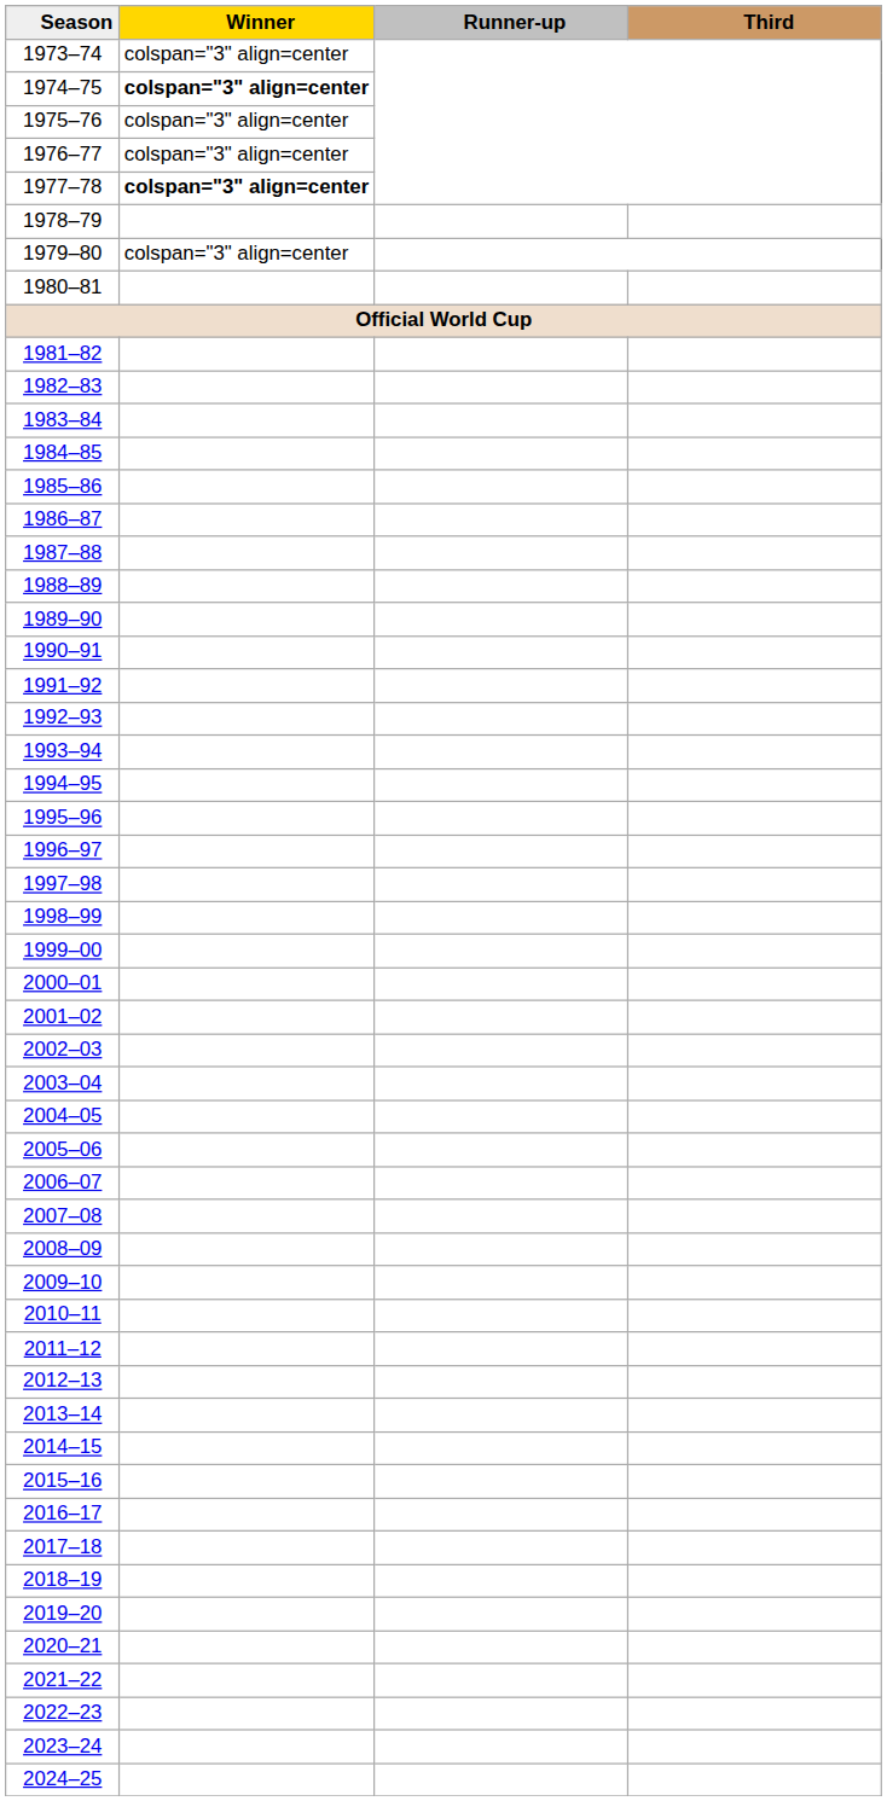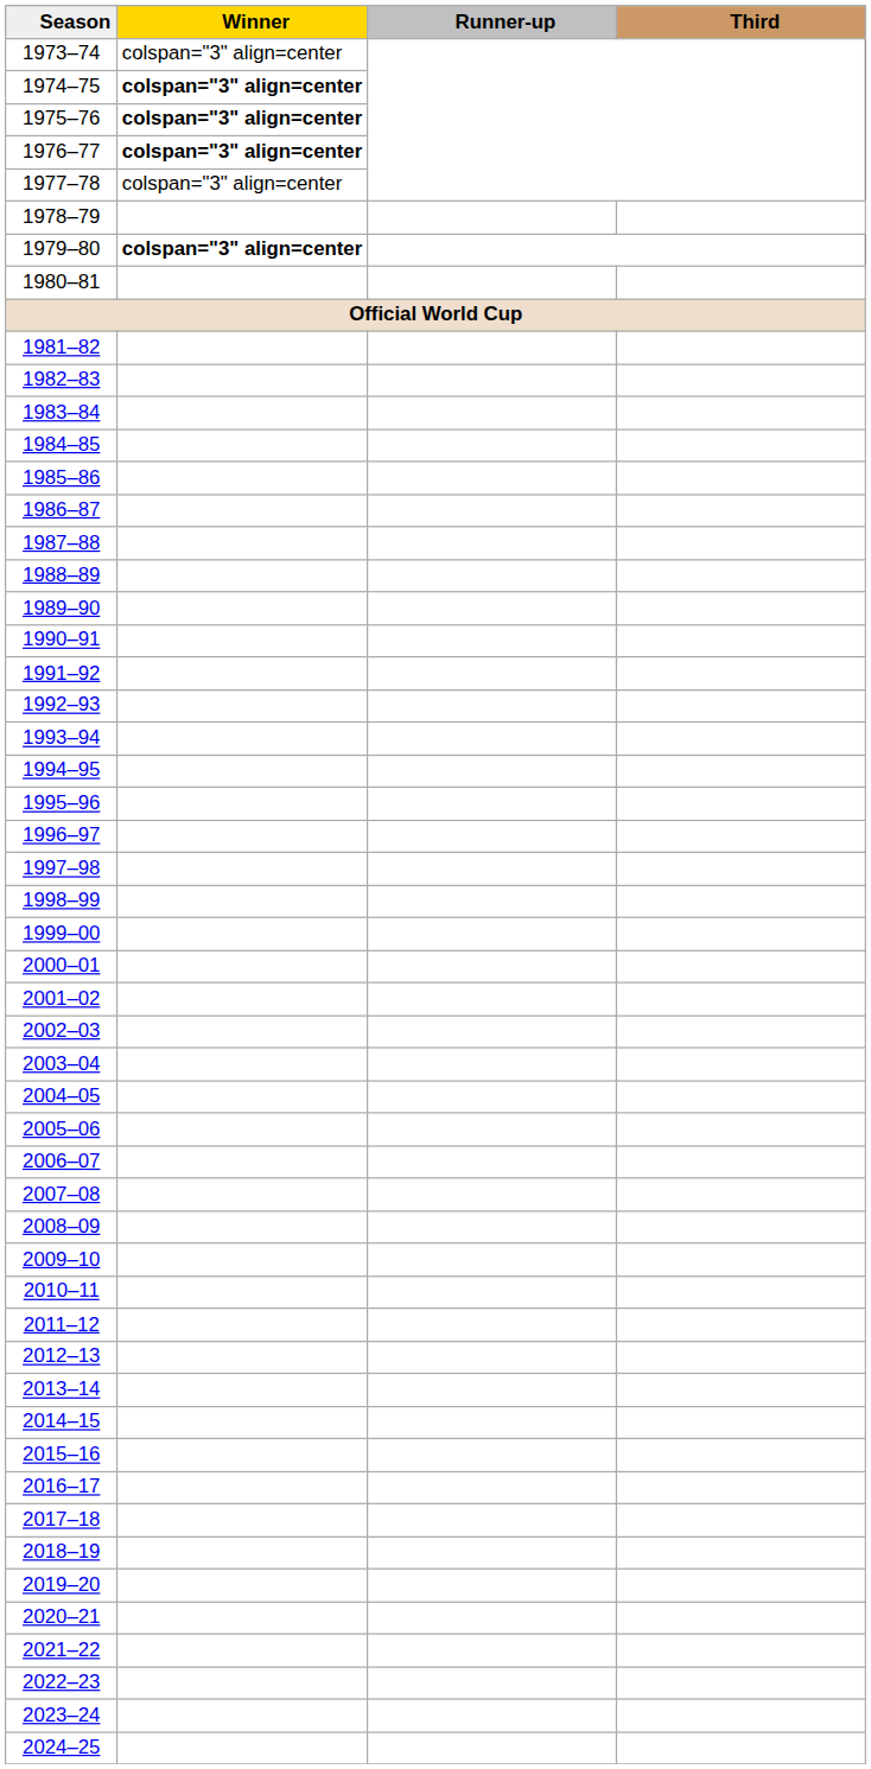1975–76 | Winner: normal -> bold
1976–77 | Winner: normal -> bold
1977–78 | Winner: bold -> normal
1979–80 | Winner: normal -> bold
